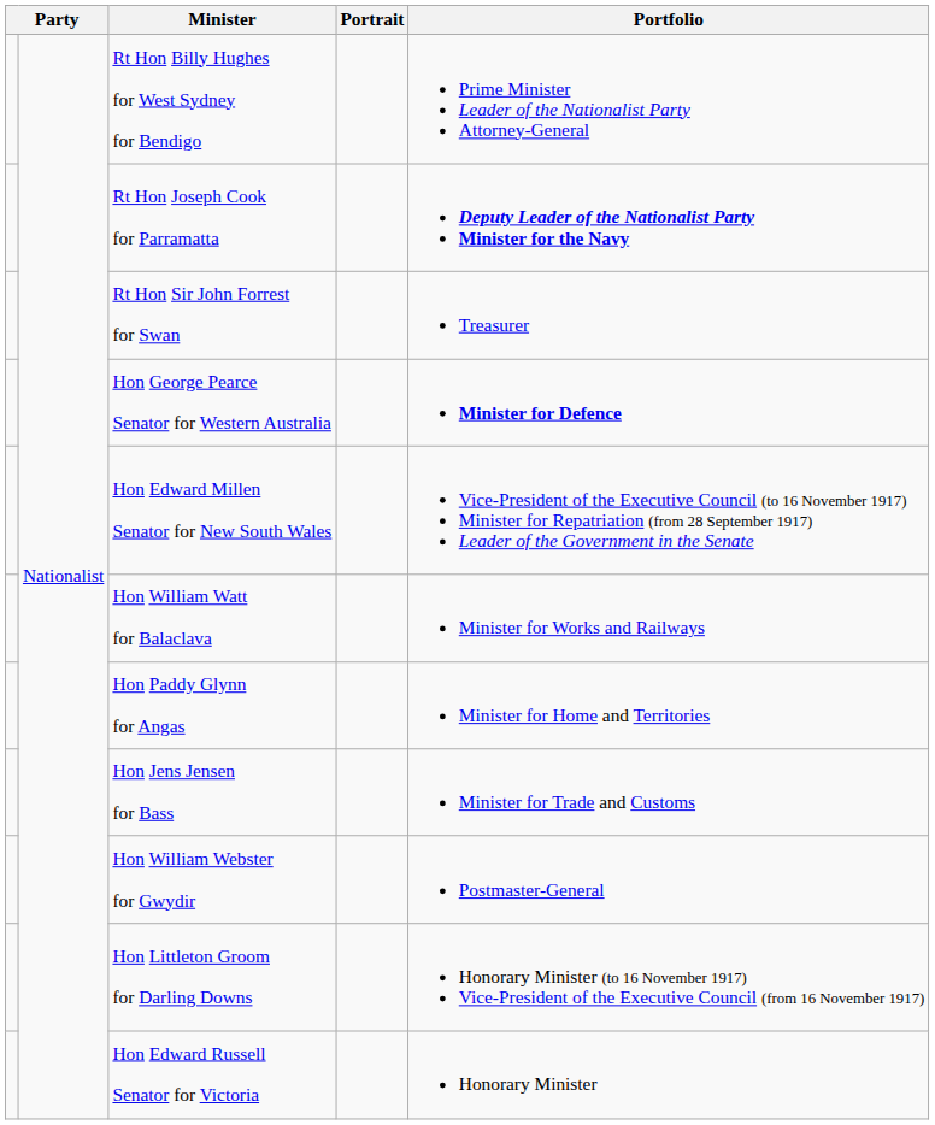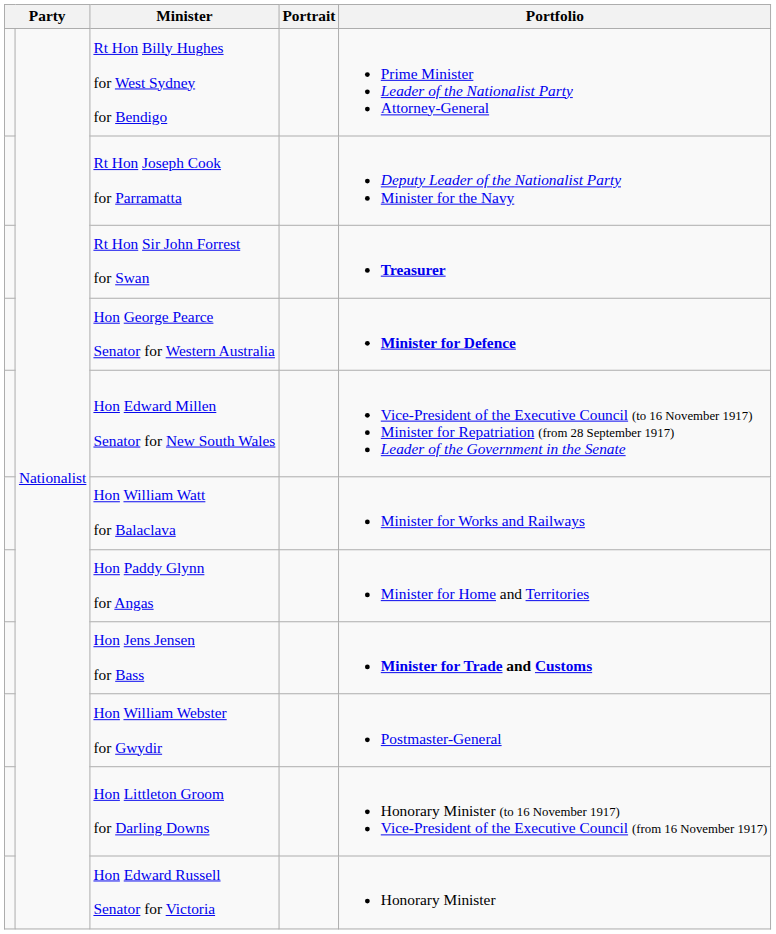Rt Hon Joseph Cook for Parramatta | Portfolio: bold -> normal
Rt Hon Sir John Forrest for Swan | Portfolio: normal -> bold
Hon Jens Jensen for Bass | Portfolio: normal -> bold
